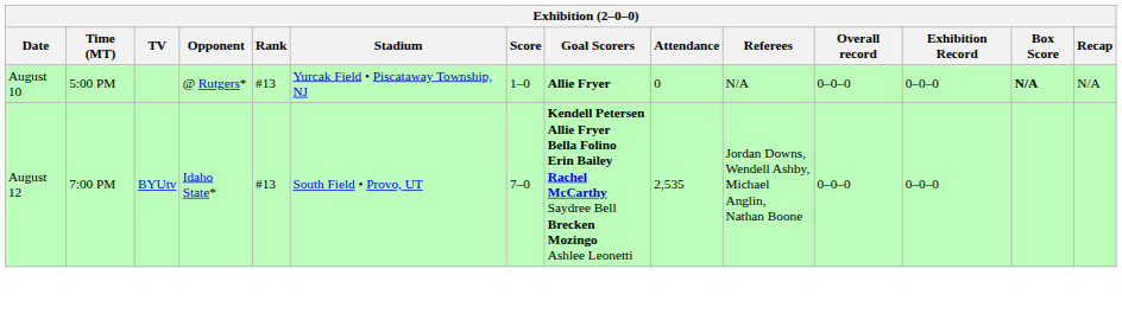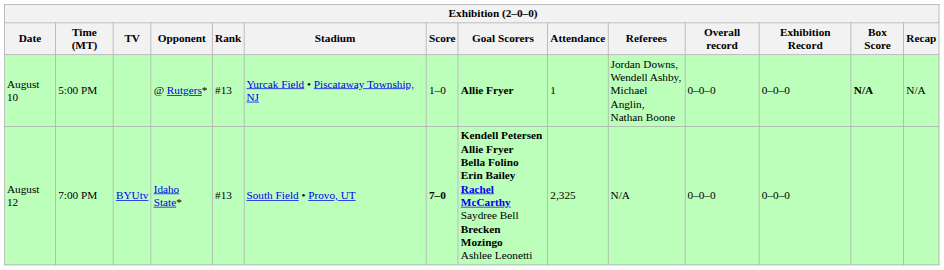August 10 | Attendance: 0 -> 1
August 10 | Referees: N/A -> Jordan Downs, Wendell Ashby, Michael Anglin, Nathan Boone
August 12 | Score: normal -> bold
August 12 | Attendance: 2,535 -> 2,325
August 12 | Referees: Jordan Downs, Wendell Ashby, Michael Anglin, Nathan Boone -> N/A
